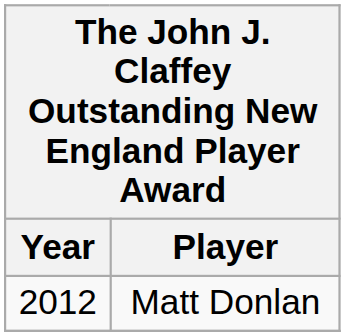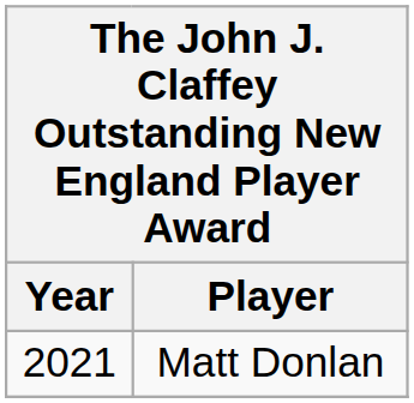Matt Donlan | Year: 2012 -> 2021
